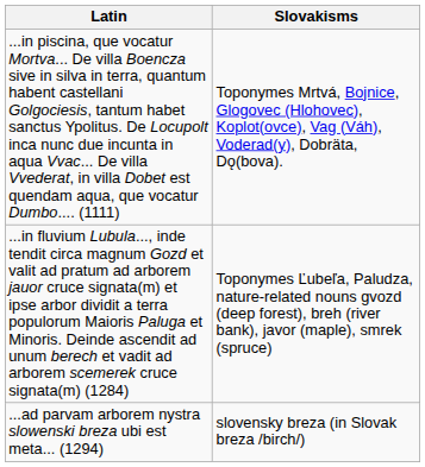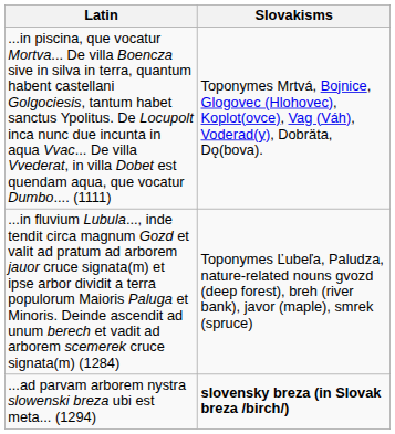row 4 | Slovakisms: normal -> bold
